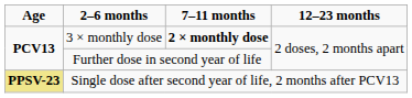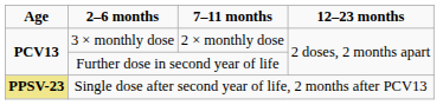3 × monthly dose | 7–11 months: bold -> normal
